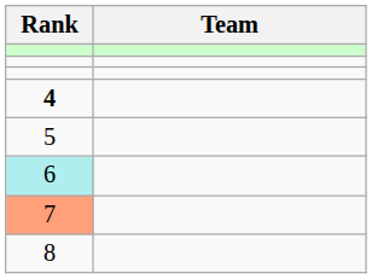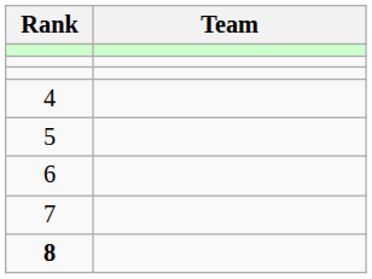row 5 | Rank: bold -> normal
row 7 | Rank: paleturquoise background -> no background
row 8 | Rank: lightsalmon background -> no background
row 9 | Rank: normal -> bold
